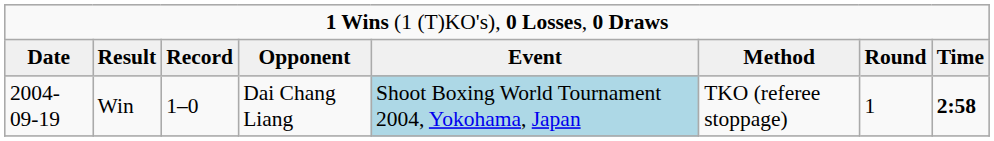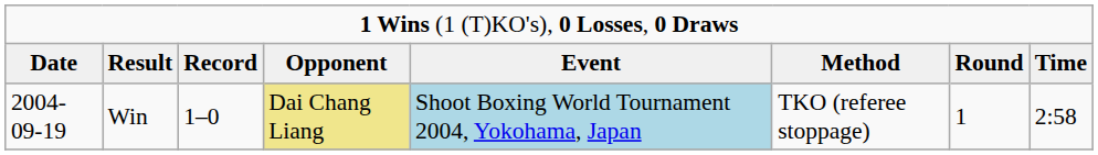Win | column 4: no background -> khaki background
Win | column 8: bold -> normal
